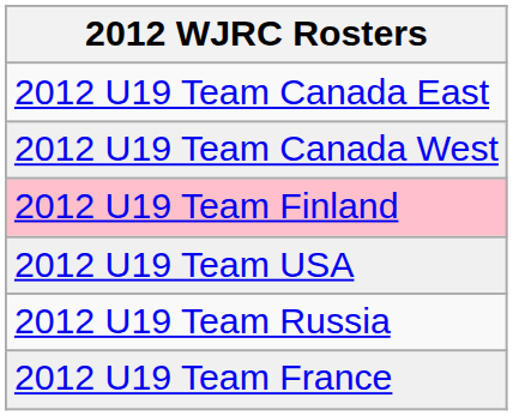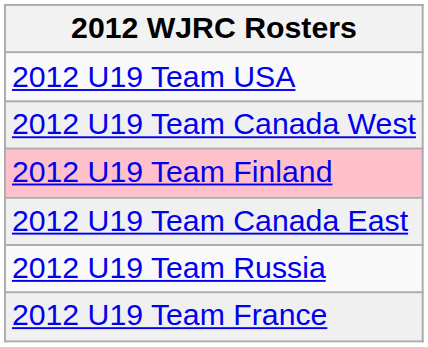row 2 | column 1: 2012 U19 Team Canada East -> 2012 U19 Team USA
row 5 | column 1: 2012 U19 Team USA -> 2012 U19 Team Canada East
